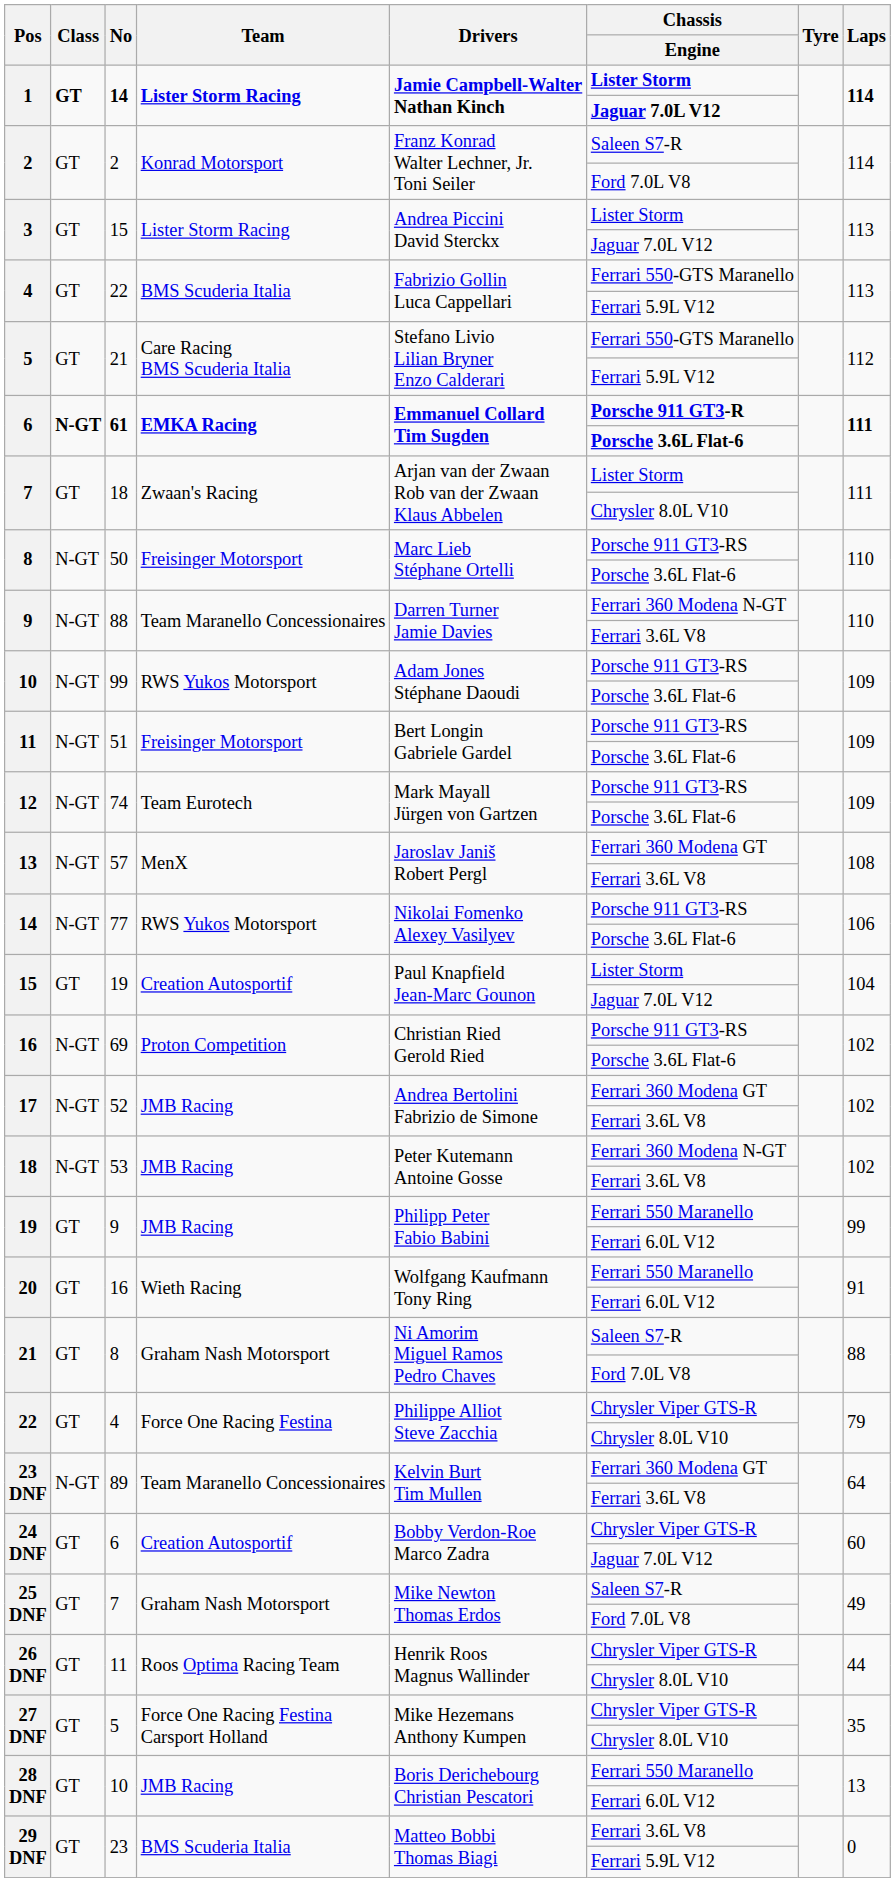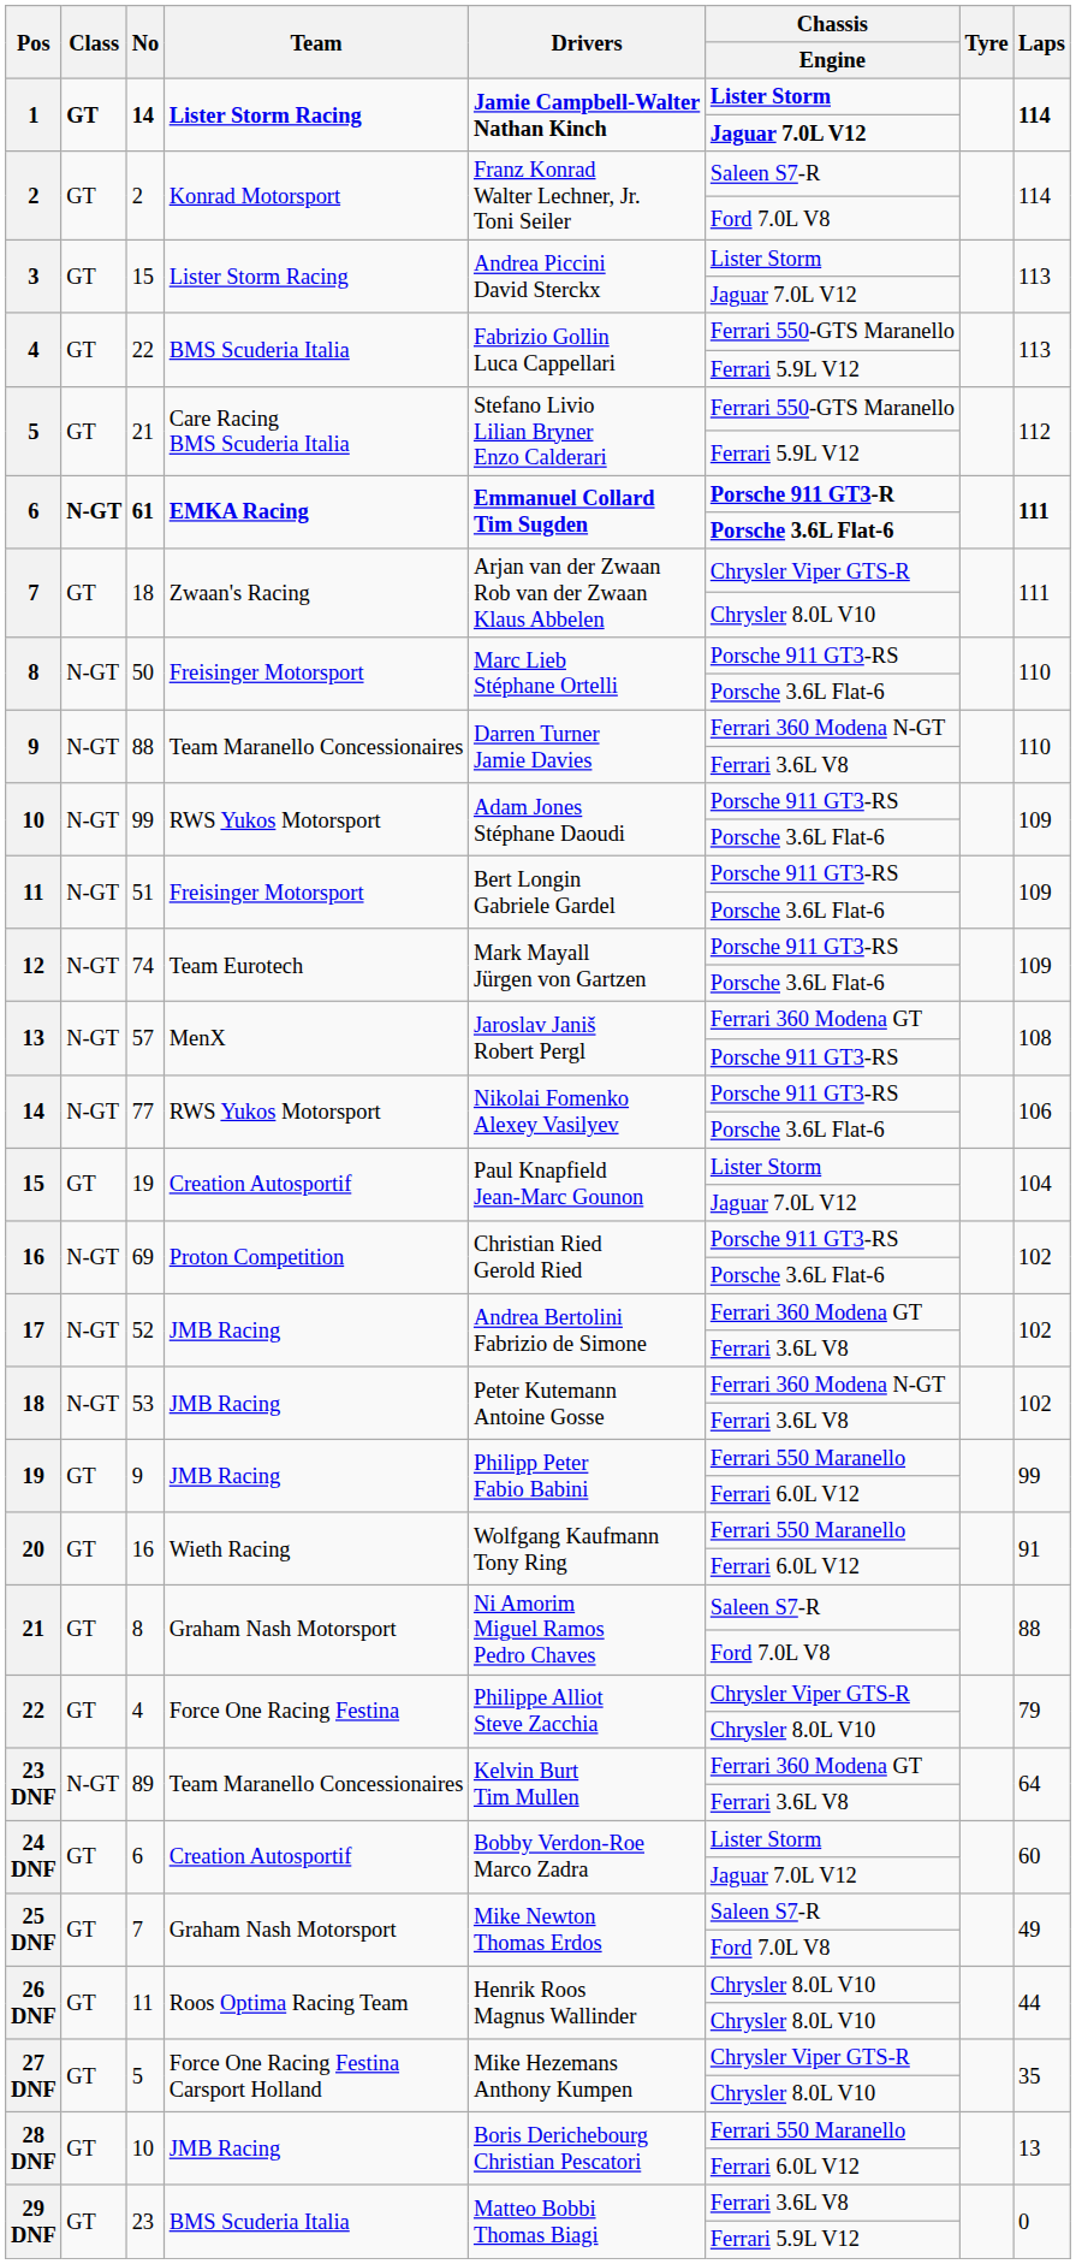row 15 | Chassis / Engine: Lister Storm -> Chrysler Viper GTS-R
row 28 | Chassis / Engine: Ferrari 3.6L V8 -> Porsche 911 GT3-RS
row 49 | Chassis / Engine: Chrysler Viper GTS-R -> Lister Storm
row 53 | Chassis / Engine: Chrysler Viper GTS-R -> Chrysler 8.0L V10
